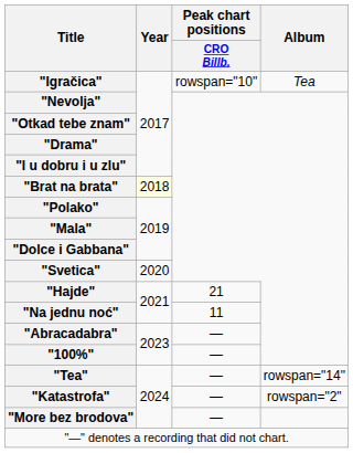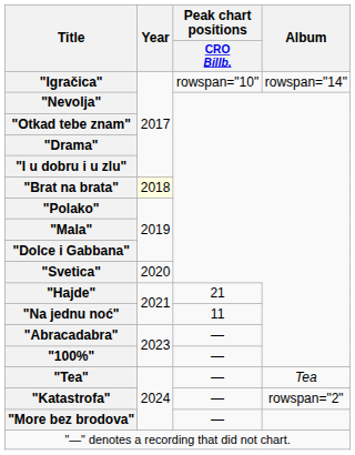"Igračica" | Album: Tea -> rowspan="14"
"Tea" | Album: rowspan="14" -> Tea
